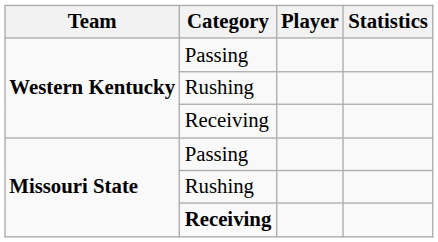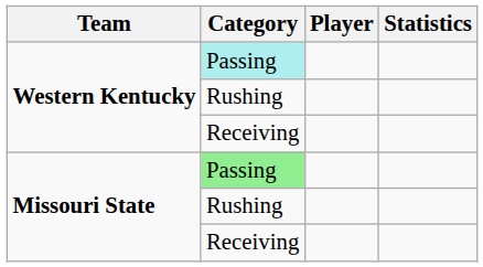Western Kentucky / Passing | Category: no background -> paleturquoise background
Missouri State / Passing | Category: no background -> lightgreen background
Missouri State / Receiving | Category: bold -> normal
